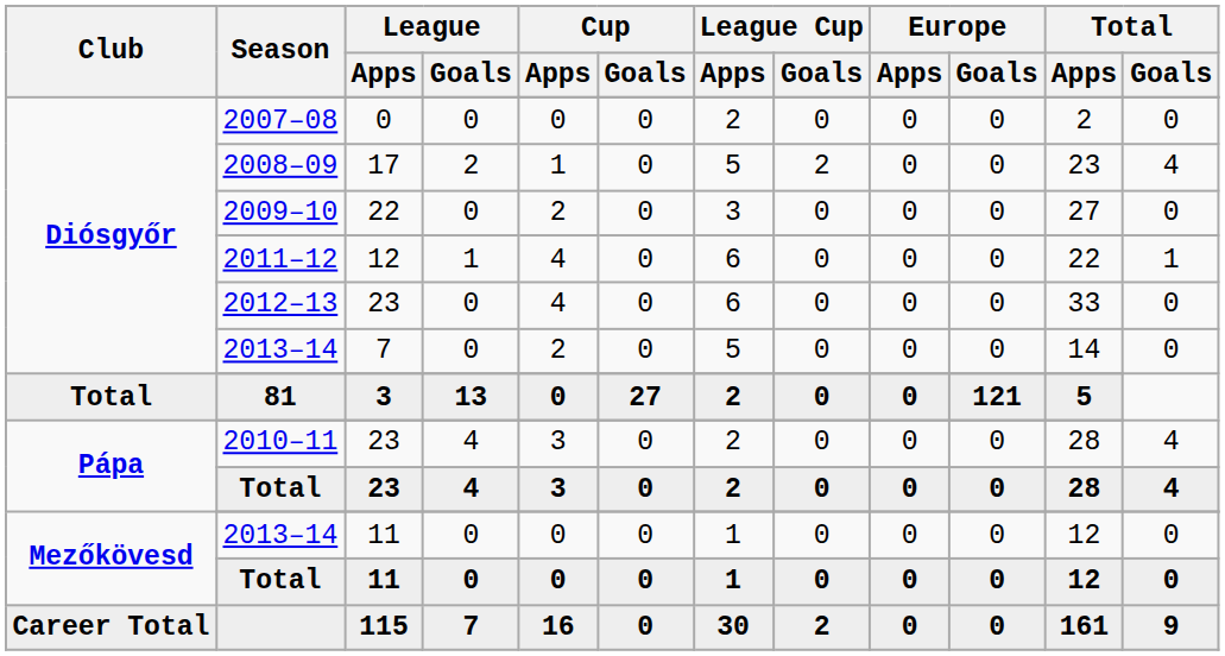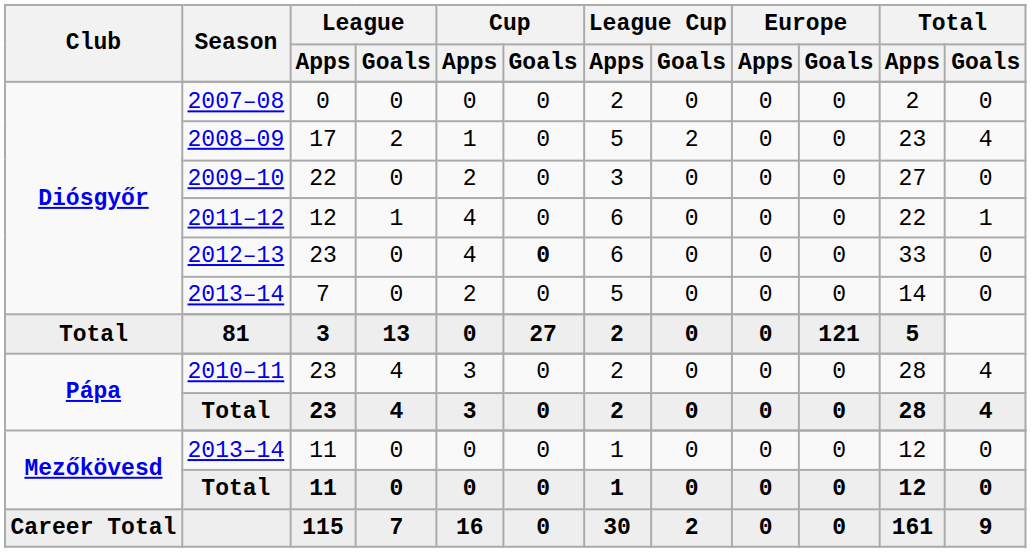2012–13 | Cup / Goals: normal -> bold
